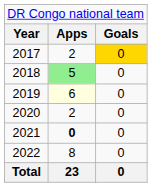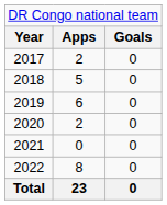2017 | column 3: gold background -> no background
2018 | column 2: lightgreen background -> no background
2019 | column 2: lightyellow background -> no background
2021 | column 2: bold -> normal
